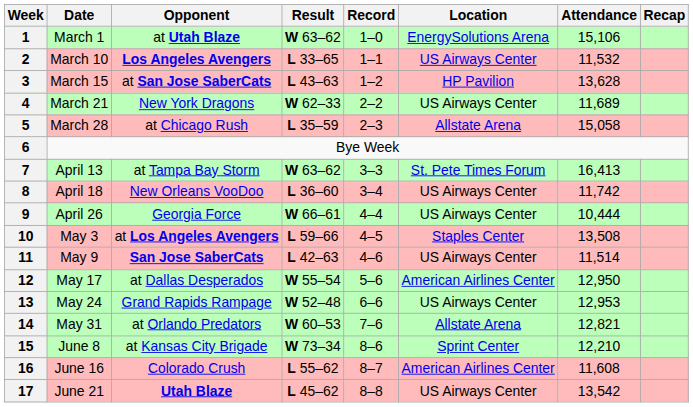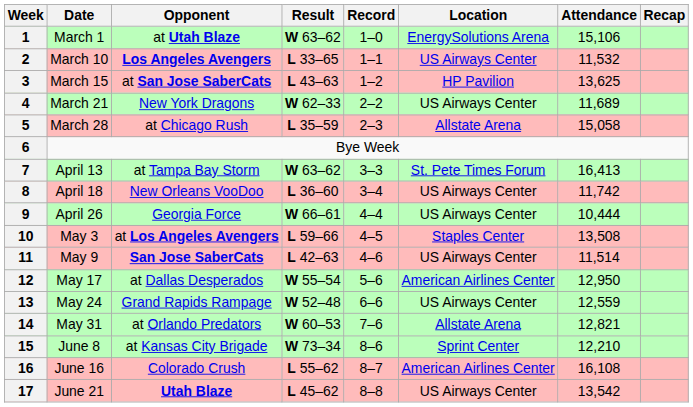3 | Attendance: 13,628 -> 13,625
13 | Attendance: 12,953 -> 12,559
16 | Attendance: 11,608 -> 16,108
